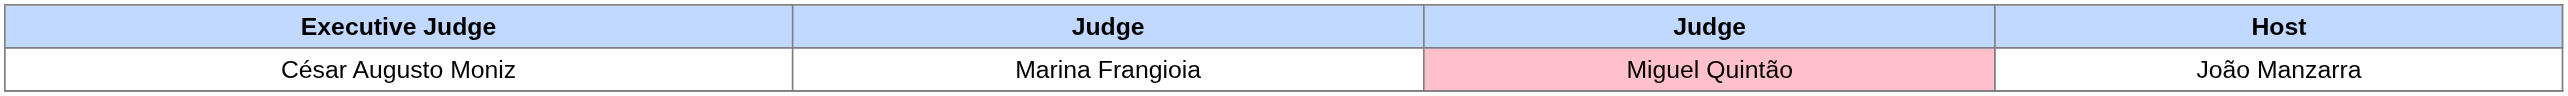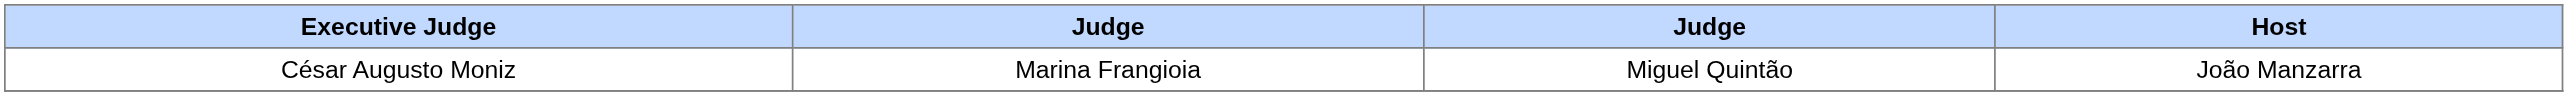César Augusto Moniz | column 3: pink background -> no background
